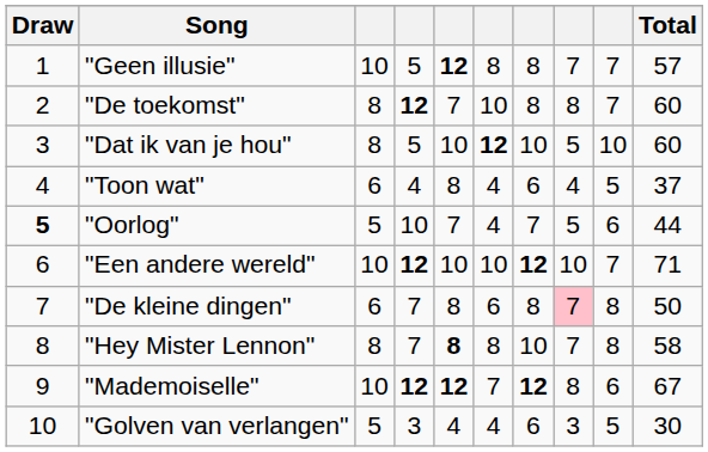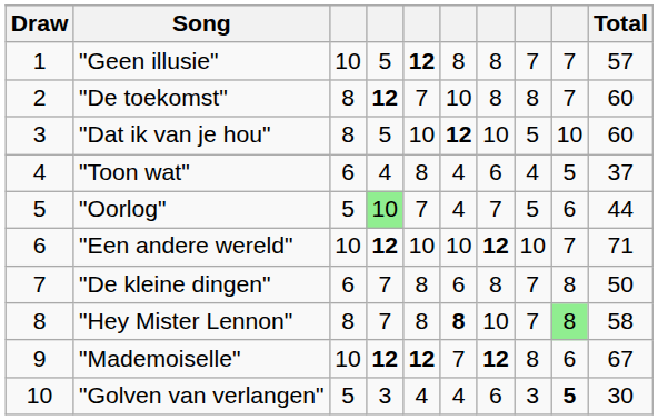"Oorlog" | Draw: bold -> normal
"Oorlog" | column 4: no background -> lightgreen background
"De kleine dingen" | column 8: pink background -> no background
"Hey Mister Lennon" | column 5: bold -> normal
"Hey Mister Lennon" | column 6: normal -> bold
"Hey Mister Lennon" | column 9: no background -> lightgreen background
"Golven van verlangen" | column 9: normal -> bold
